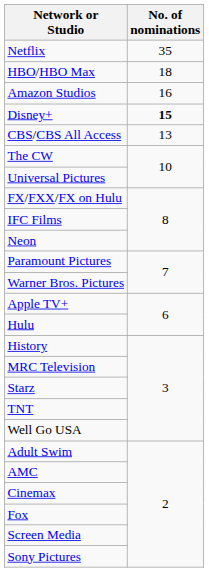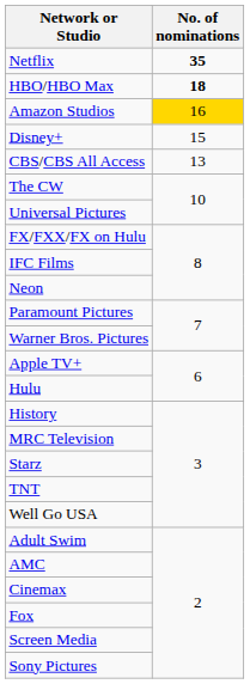Netflix | No. of nominations: normal -> bold
HBO/HBO Max | No. of nominations: normal -> bold
Amazon Studios | No. of nominations: no background -> gold background
Disney+ | No. of nominations: bold -> normal
